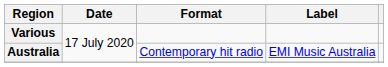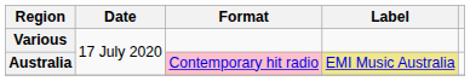Australia | Format: no background -> pink background
Australia | Label: no background -> khaki background
